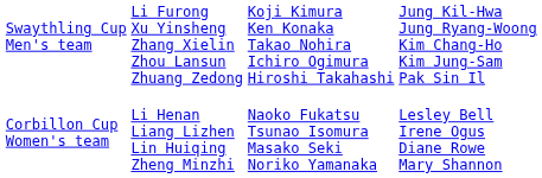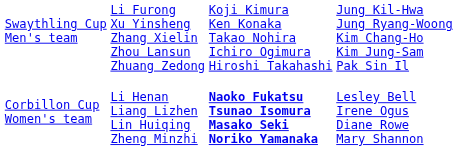Corbillon Cup Women's team | column 3: normal -> bold
